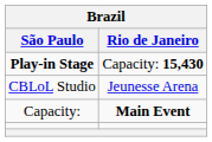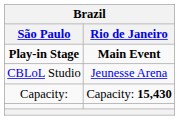row 3 | Rio de Janeiro: Capacity: 15,430 -> Main Event
row 5 | Rio de Janeiro: Main Event -> Capacity: 15,430
